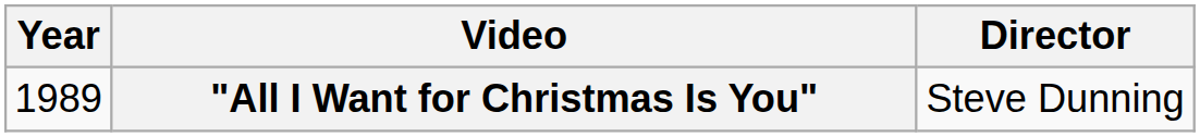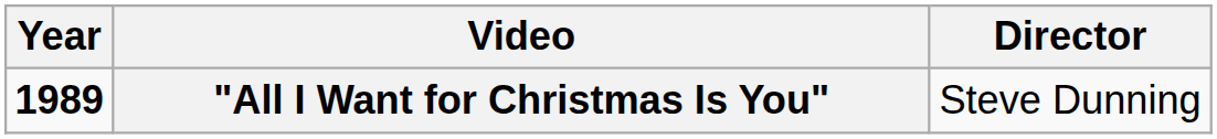row 2 | Year: normal -> bold
